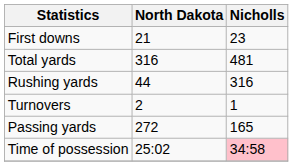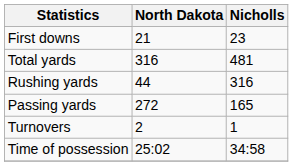rows swapped: Passing yards <-> Turnovers
Time of possession | Nicholls: pink background -> no background
